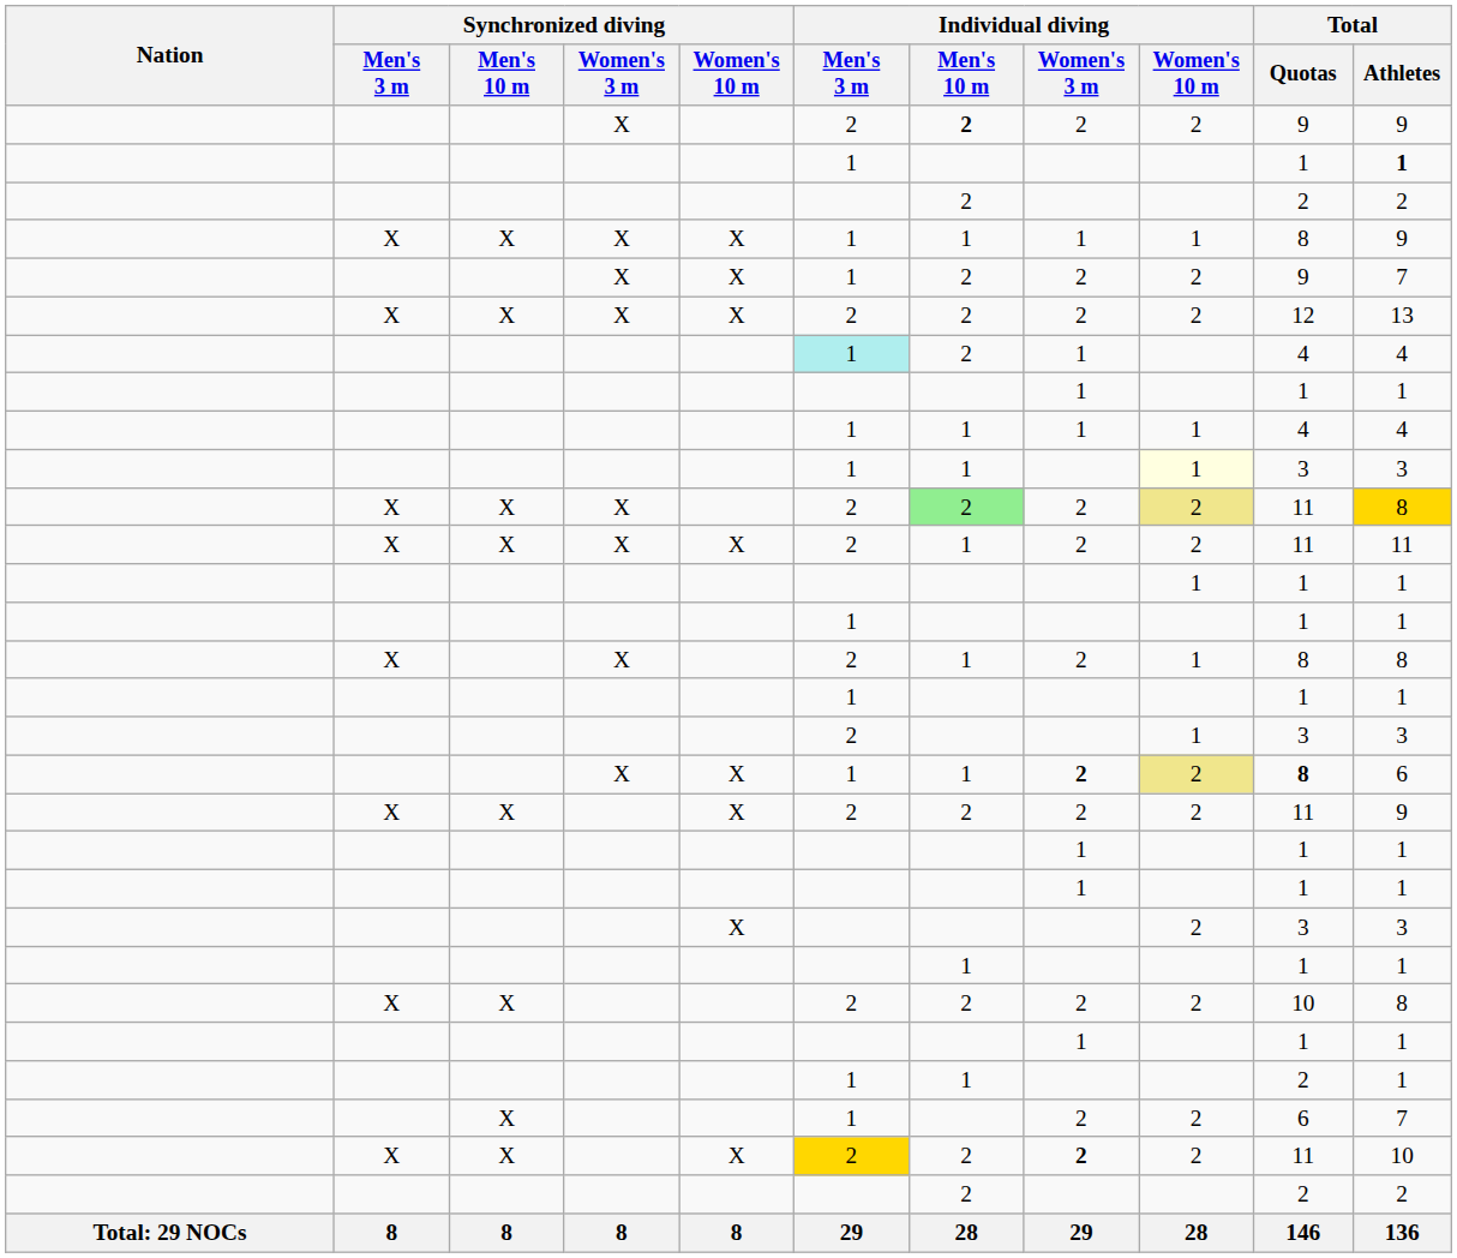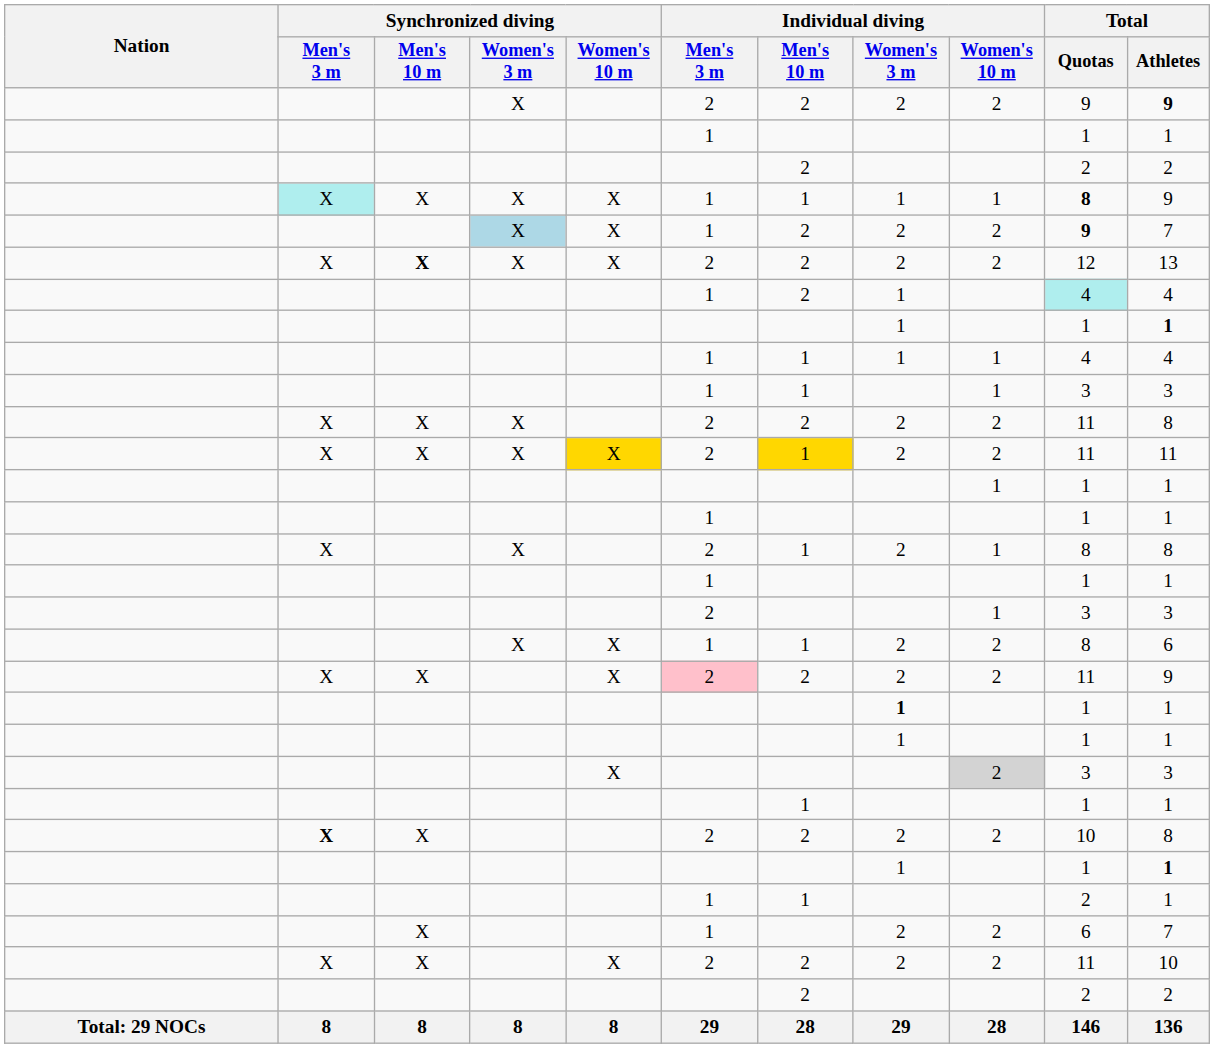row 3 | Individual diving / Men's 10 m: bold -> normal
row 3 | Total / Athletes: normal -> bold
row 4 | Total / Athletes: bold -> normal
row 6 | Synchronized diving / Men's 3 m: no background -> paleturquoise background
row 6 | Total / Quotas: normal -> bold
row 7 | Synchronized diving / Women's 3 m: no background -> lightblue background
row 7 | Total / Quotas: normal -> bold
row 8 | Synchronized diving / Men's 10 m: normal -> bold
row 9 | Individual diving / Men's 3 m: paleturquoise background -> no background
row 9 | Total / Quotas: no background -> paleturquoise background
row 10 | Total / Athletes: normal -> bold
row 12 | Individual diving / Women's 10 m: lightyellow background -> no background
row 13 | Individual diving / Men's 10 m: lightgreen background -> no background
row 13 | Individual diving / Women's 10 m: khaki background -> no background
row 13 | Total / Athletes: gold background -> no background
row 14 | Synchronized diving / Women's 10 m: no background -> gold background
row 14 | Individual diving / Men's 10 m: no background -> gold background
row 20 | Individual diving / Women's 3 m: bold -> normal
row 20 | Individual diving / Women's 10 m: khaki background -> no background
row 20 | Total / Quotas: bold -> normal
row 21 | Individual diving / Men's 3 m: no background -> pink background
row 22 | Individual diving / Women's 3 m: normal -> bold
row 24 | Individual diving / Women's 10 m: no background -> lightgrey background
row 26 | Synchronized diving / Men's 3 m: normal -> bold
row 27 | Total / Athletes: normal -> bold
row 30 | Individual diving / Men's 3 m: gold background -> no background
row 30 | Individual diving / Women's 3 m: bold -> normal
